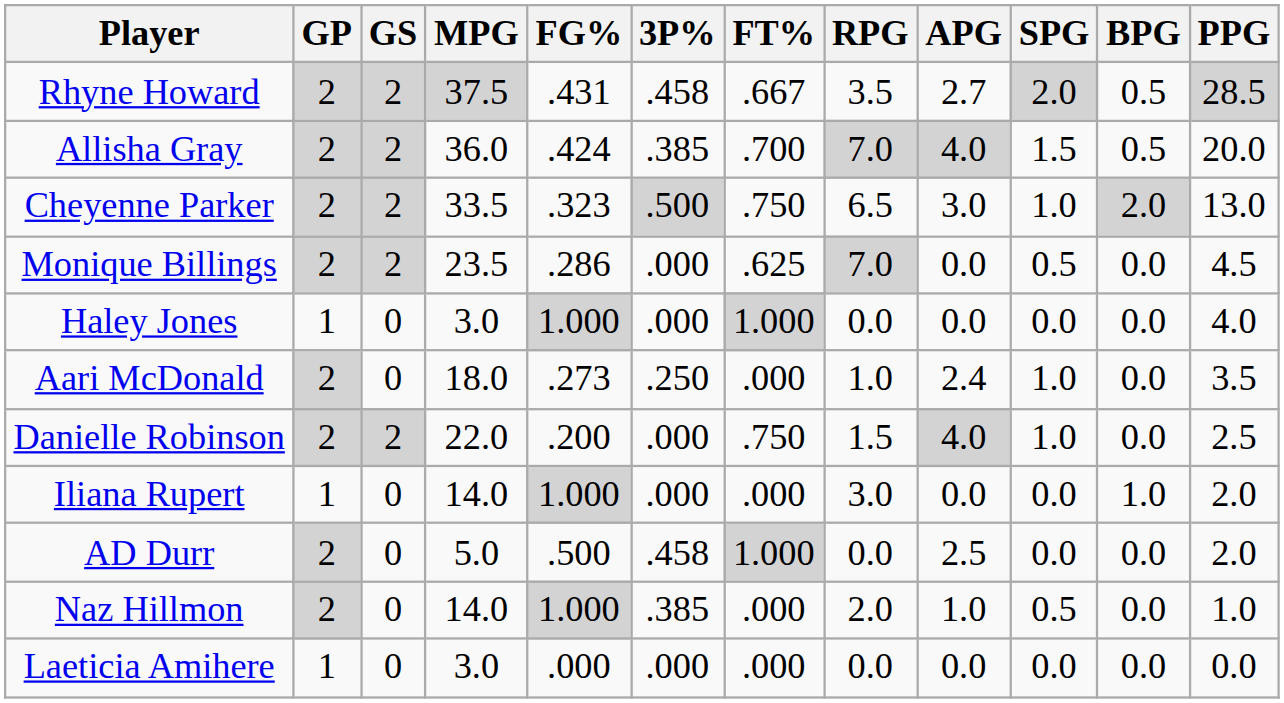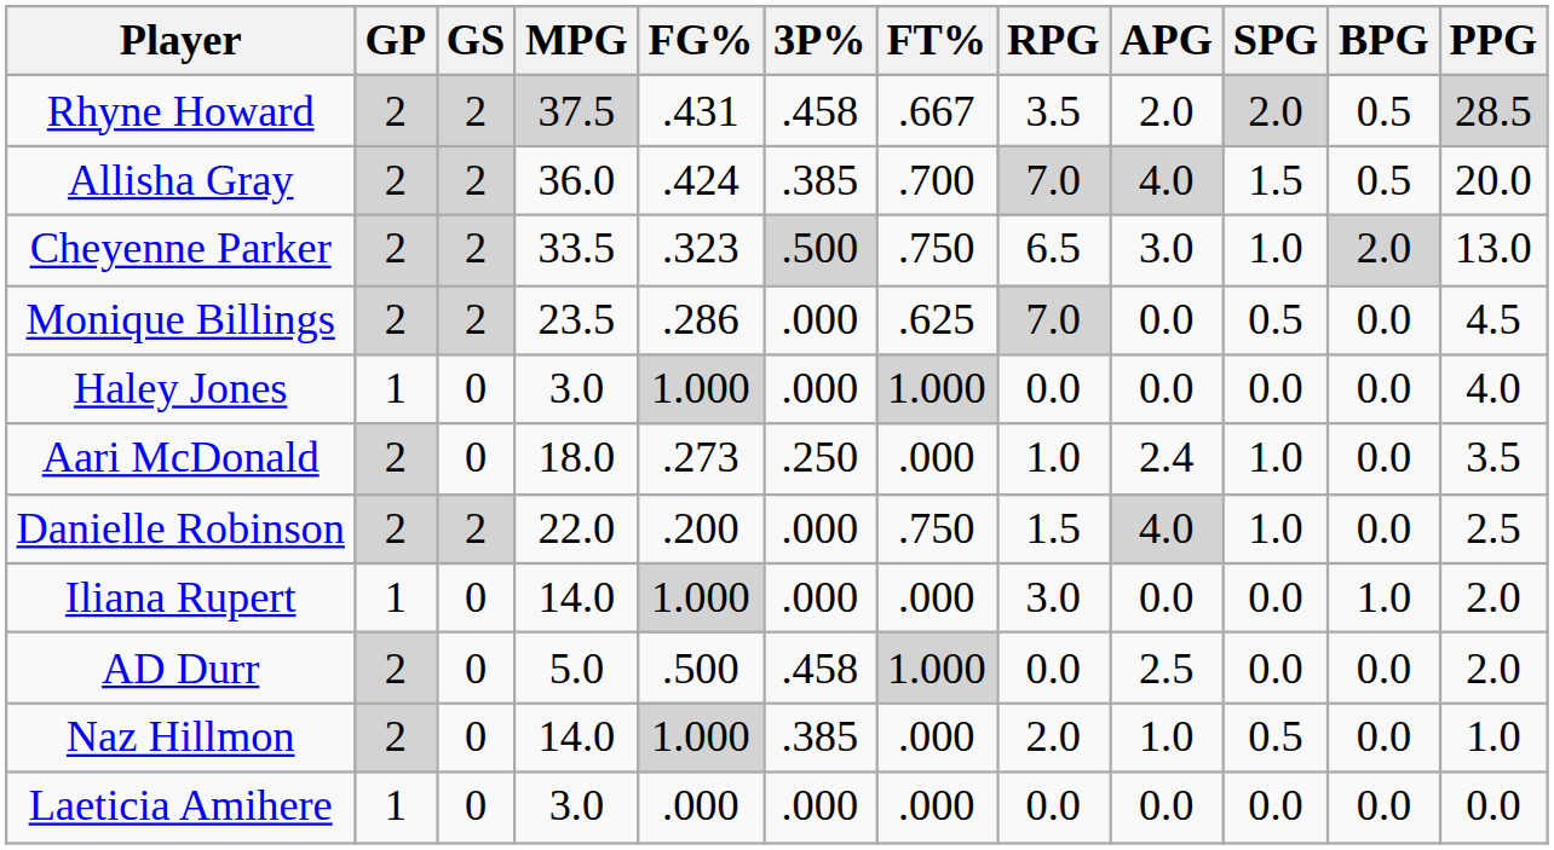Rhyne Howard | APG: 2.7 -> 2.0
